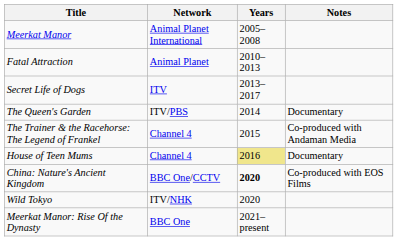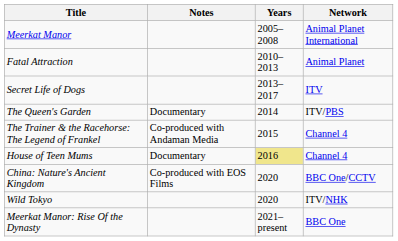columns swapped: Network <-> Notes
China: Nature's Ancient Kingdom | Years: bold -> normal
